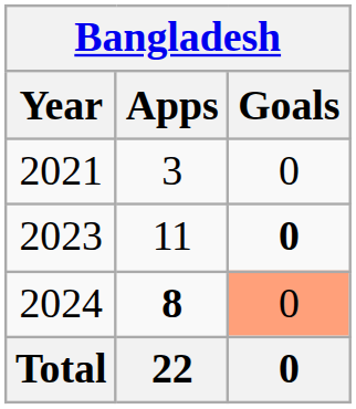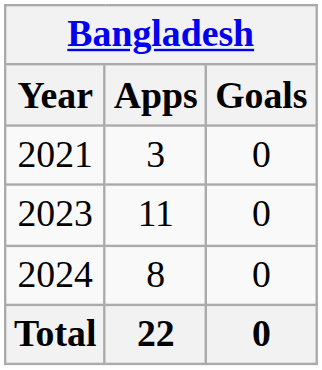2023 | Goals: bold -> normal
2024 | Apps: bold -> normal
2024 | Goals: lightsalmon background -> no background
